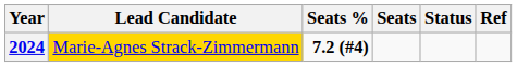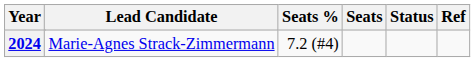2024 | Lead Candidate: gold background -> no background
2024 | Seats %: bold -> normal
